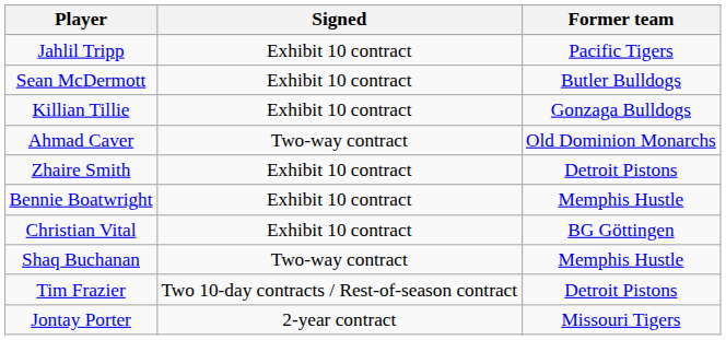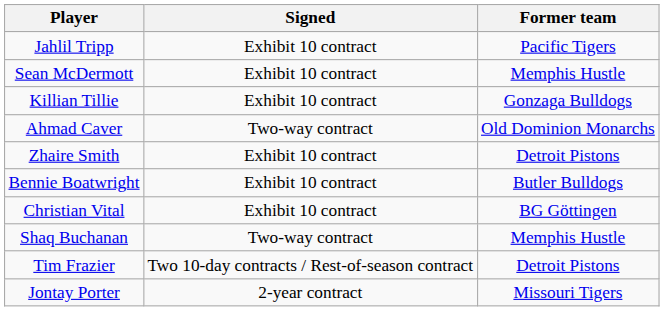Sean McDermott | Former team: Butler Bulldogs -> Memphis Hustle
Bennie Boatwright | Former team: Memphis Hustle -> Butler Bulldogs
